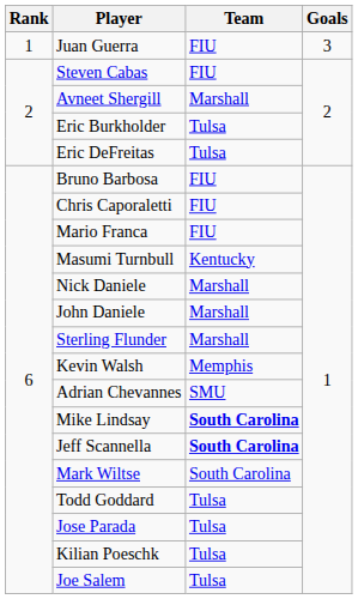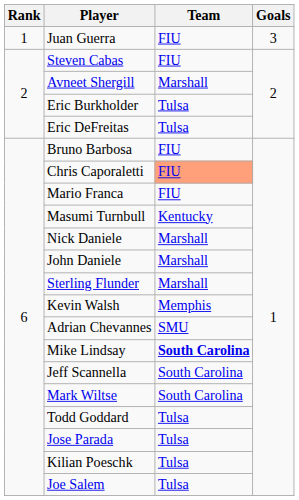Chris Caporaletti | Team: no background -> lightsalmon background
Jeff Scannella | Team: bold -> normal
